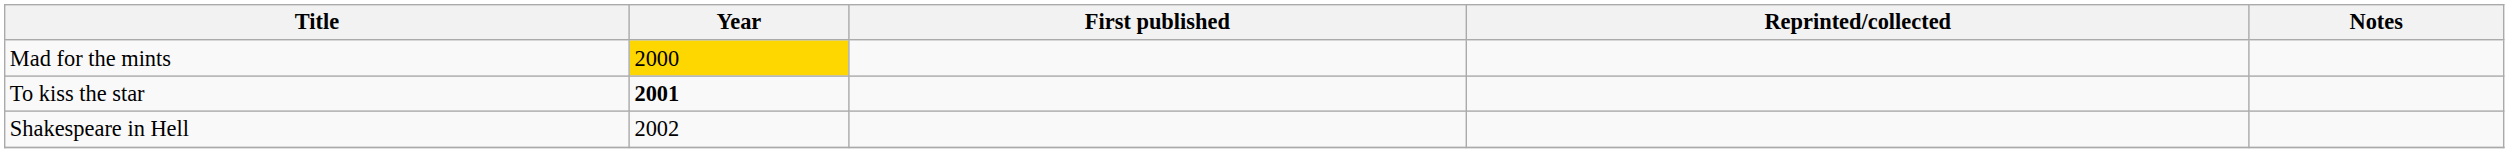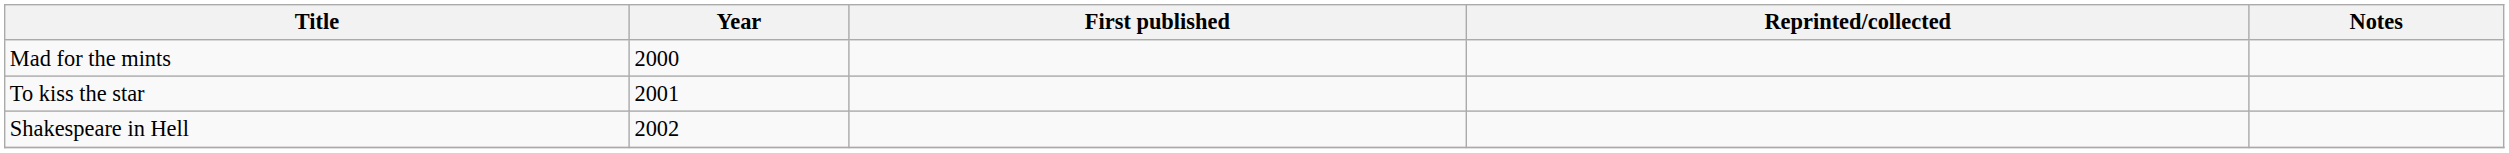Mad for the mints | Year: gold background -> no background
To kiss the star | Year: bold -> normal
